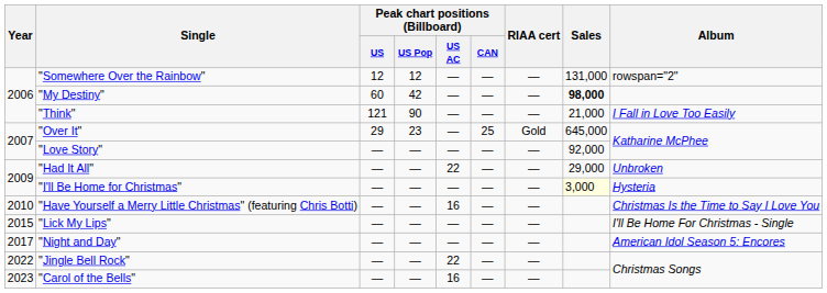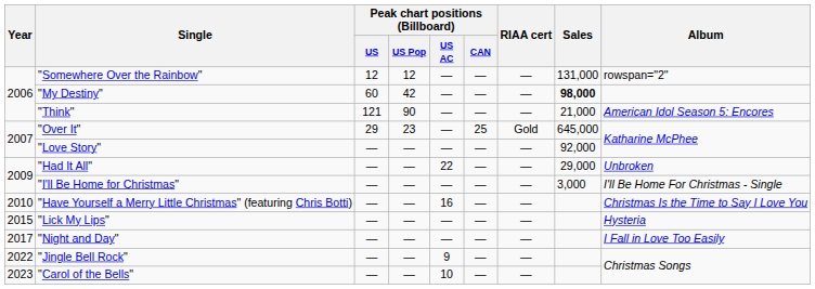"Think" | Album: I Fall in Love Too Easily -> American Idol Season 5: Encores
"I'll Be Home for Christmas" | Sales: lightyellow background -> no background
"I'll Be Home for Christmas" | Album: Hysteria -> I'll Be Home For Christmas - Single
"Lick My Lips" | Album: I'll Be Home For Christmas - Single -> Hysteria
"Night and Day" | Album: American Idol Season 5: Encores -> I Fall in Love Too Easily
"Jingle Bell Rock" | Peak chart positions (Billboard) / US AC: 22 -> 9
"Carol of the Bells" | Peak chart positions (Billboard) / US AC: 16 -> 10
